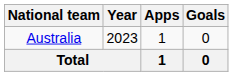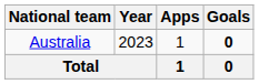Australia | Goals: normal -> bold
